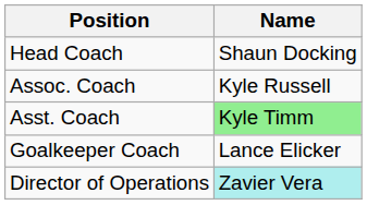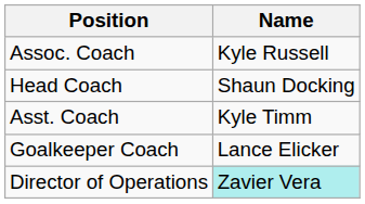rows swapped: Head Coach <-> Assoc. Coach
Asst. Coach | Name: lightgreen background -> no background
